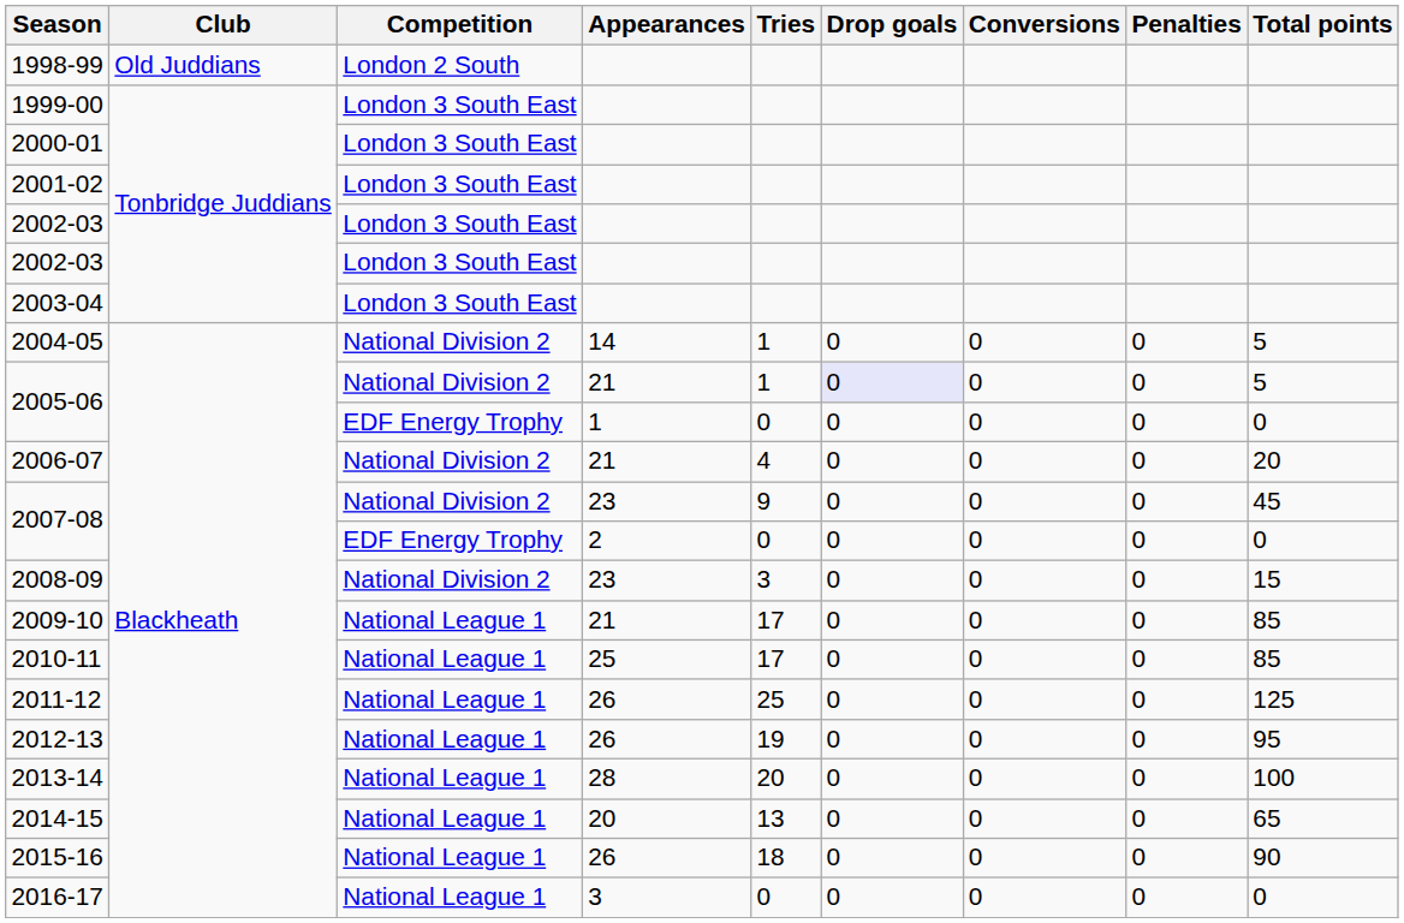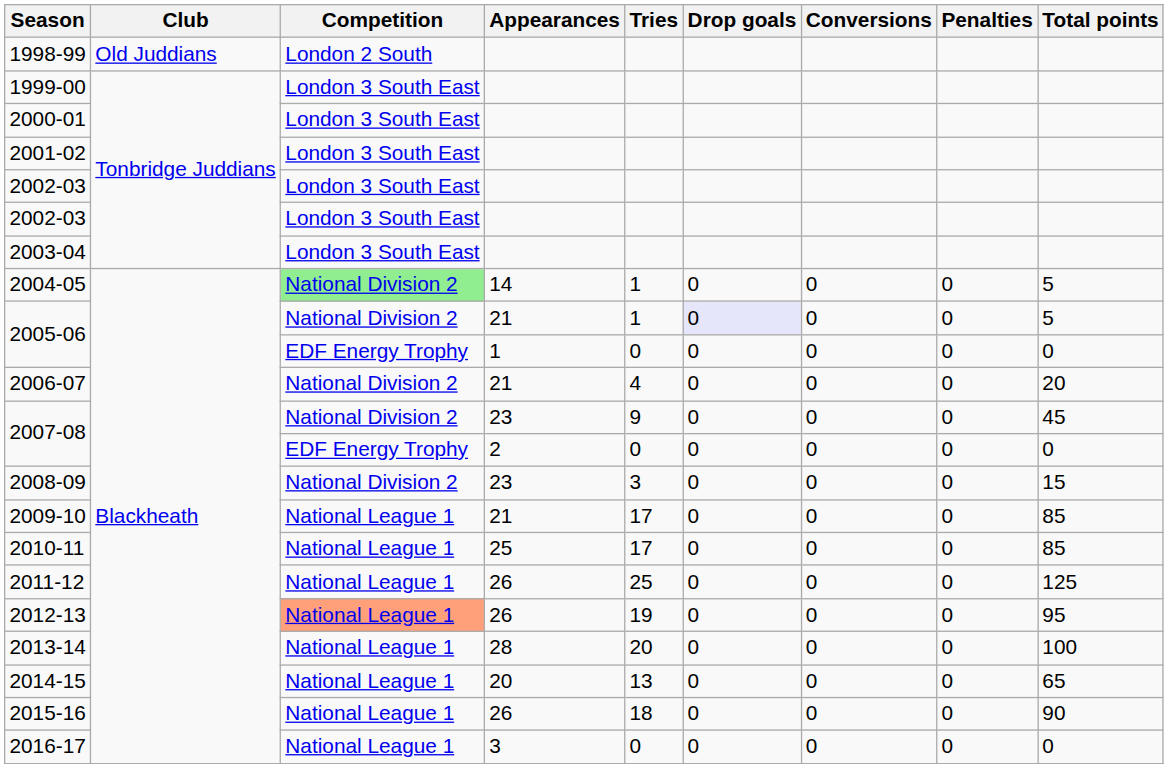2004-05 | Competition: no background -> lightgreen background
2012-13 | Competition: no background -> lightsalmon background
